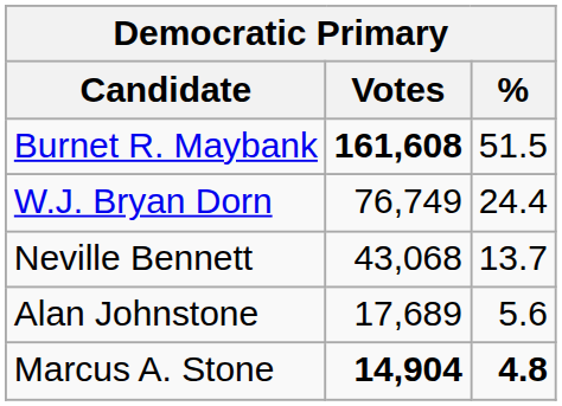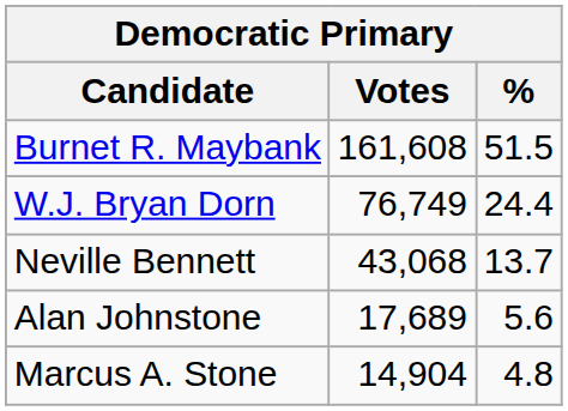Burnet R. Maybank | Votes: bold -> normal
Marcus A. Stone | Votes: bold -> normal
Marcus A. Stone | %: bold -> normal
